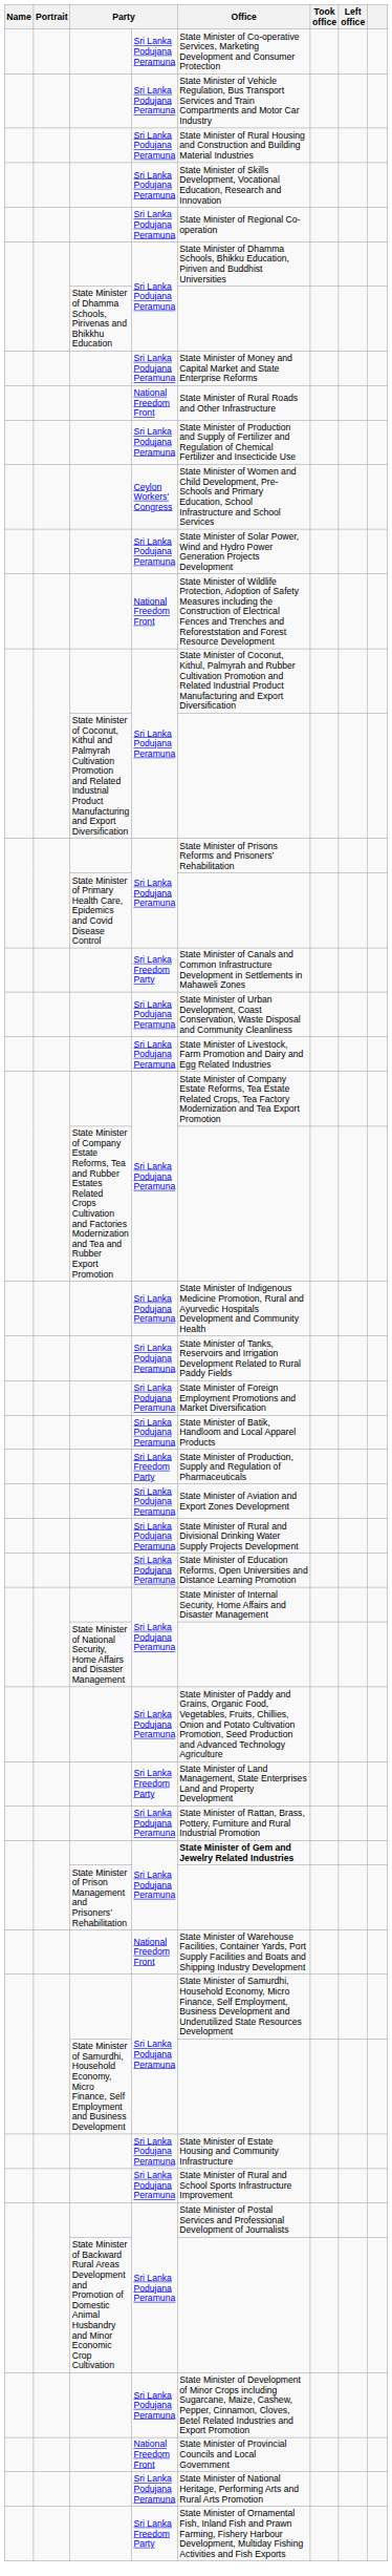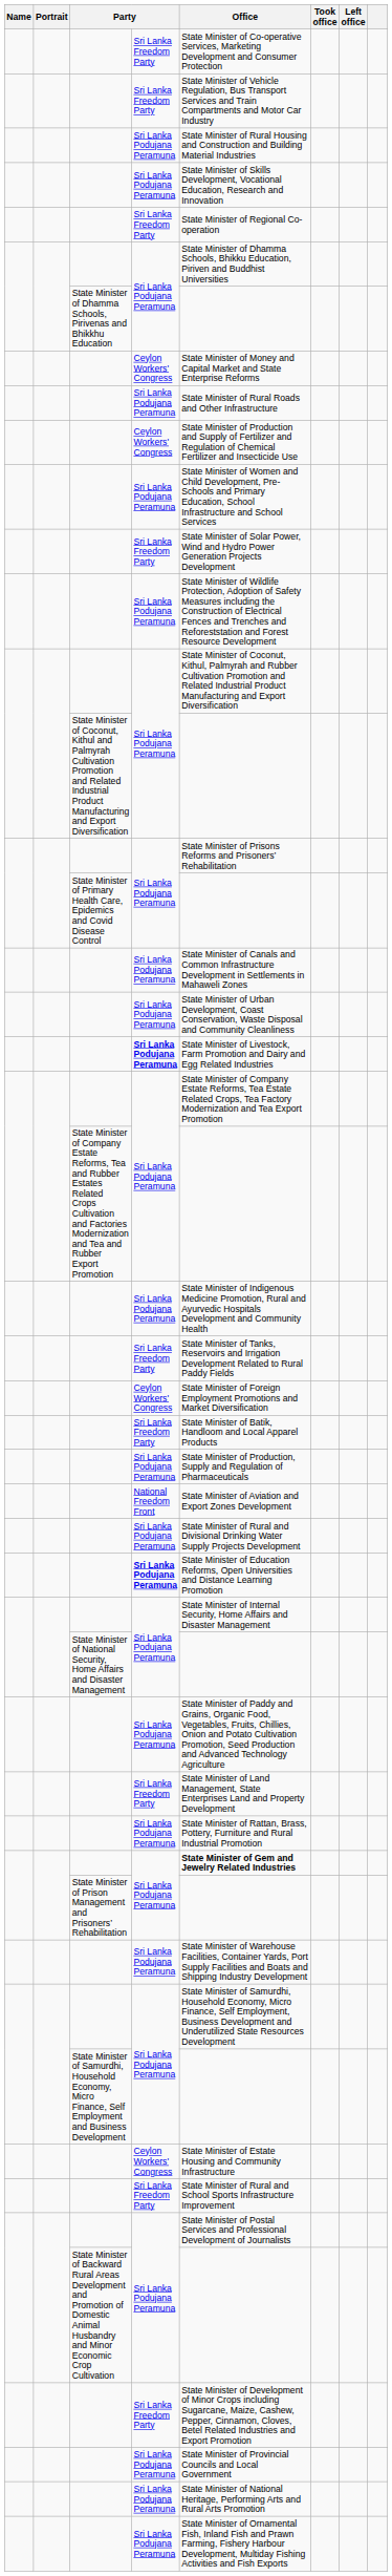row 2 | column 4: Sri Lanka Podujana Peramuna -> Sri Lanka Freedom Party
row 3 | column 4: Sri Lanka Podujana Peramuna -> Sri Lanka Freedom Party
row 6 | column 4: Sri Lanka Podujana Peramuna -> Sri Lanka Freedom Party
row 9 | column 4: Sri Lanka Podujana Peramuna -> Ceylon Workers' Congress
row 10 | column 4: National Freedom Front -> Sri Lanka Podujana Peramuna
row 11 | column 4: Sri Lanka Podujana Peramuna -> Ceylon Workers' Congress
row 12 | column 4: Ceylon Workers' Congress -> Sri Lanka Podujana Peramuna
row 13 | column 4: Sri Lanka Podujana Peramuna -> Sri Lanka Freedom Party
row 14 | column 4: National Freedom Front -> Sri Lanka Podujana Peramuna
row 19 | column 4: Sri Lanka Freedom Party -> Sri Lanka Podujana Peramuna
row 21 | column 4: normal -> bold
row 25 | column 4: Sri Lanka Podujana Peramuna -> Sri Lanka Freedom Party
row 26 | column 4: Sri Lanka Podujana Peramuna -> Ceylon Workers' Congress
row 27 | column 4: Sri Lanka Podujana Peramuna -> Sri Lanka Freedom Party
row 28 | column 4: Sri Lanka Freedom Party -> Sri Lanka Podujana Peramuna
row 29 | column 4: Sri Lanka Podujana Peramuna -> National Freedom Front
row 31 | column 4: normal -> bold
row 39 | column 4: National Freedom Front -> Sri Lanka Podujana Peramuna
row 42 | column 4: Sri Lanka Podujana Peramuna -> Ceylon Workers' Congress
row 43 | column 4: Sri Lanka Podujana Peramuna -> Sri Lanka Freedom Party
row 46 | column 4: Sri Lanka Podujana Peramuna -> Sri Lanka Freedom Party
row 47 | column 4: National Freedom Front -> Sri Lanka Podujana Peramuna
row 49 | column 4: Sri Lanka Freedom Party -> Sri Lanka Podujana Peramuna
